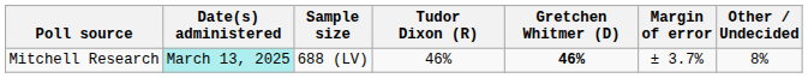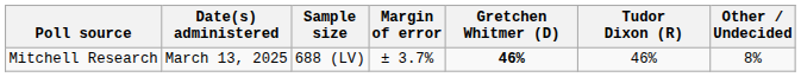columns swapped: Margin of error <-> Tudor Dixon (R)
Mitchell Research | Date(s) administered: paleturquoise background -> no background
